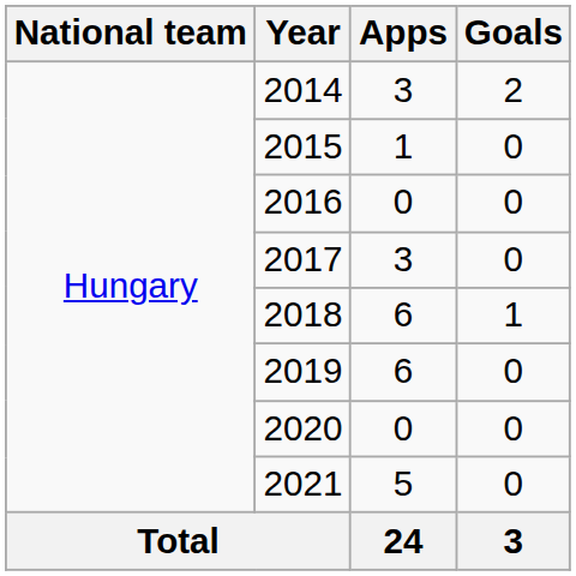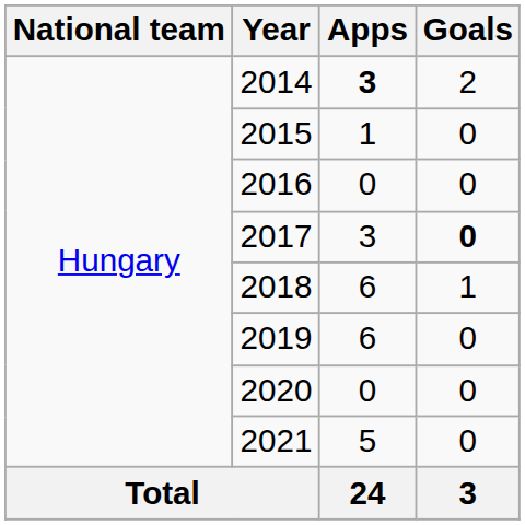2014 | Apps: normal -> bold
2017 | Goals: normal -> bold
